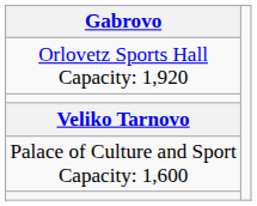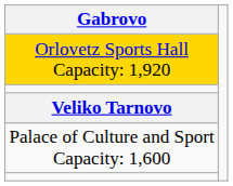row 2 | Gabrovo: no background -> gold background
